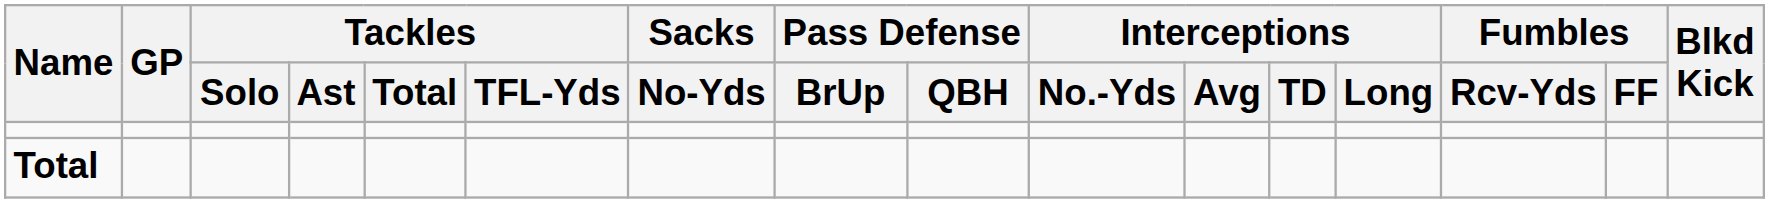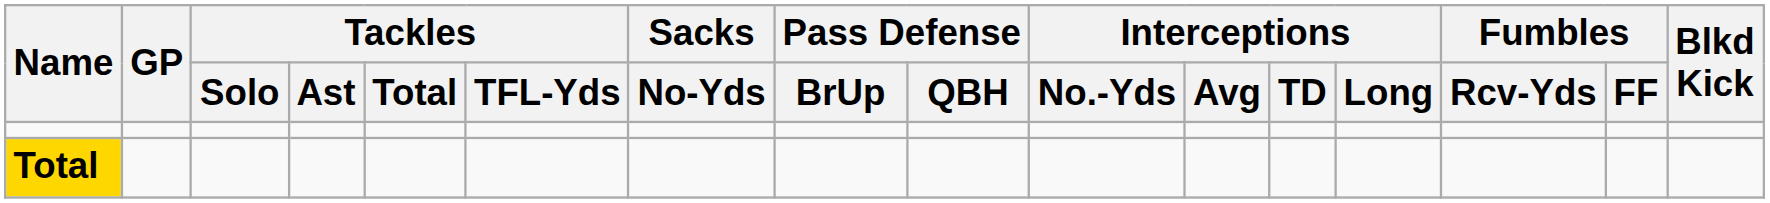row 4 | Name: no background -> gold background
